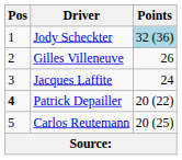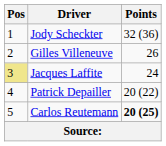Jody Scheckter | Points: lightblue background -> no background
Jacques Laffite | Pos: no background -> khaki background
Patrick Depailler | Pos: bold -> normal
Carlos Reutemann | Points: normal -> bold
